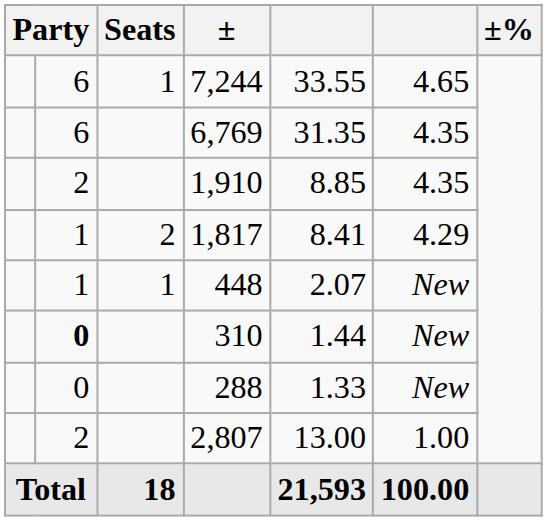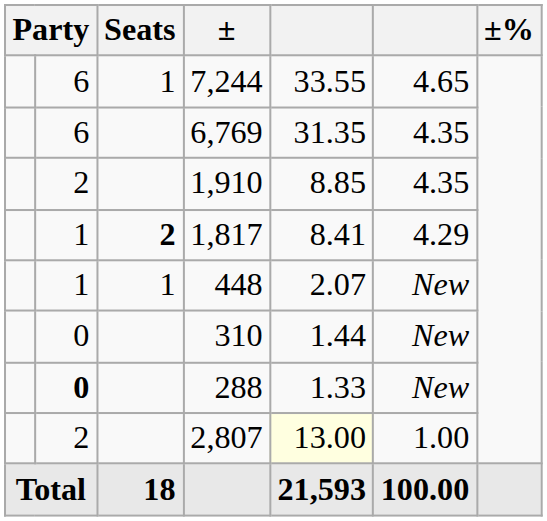1,817 | Seats: normal -> bold
310 | column 2: bold -> normal
288 | column 2: normal -> bold
2,807 | column 5: no background -> lightyellow background
